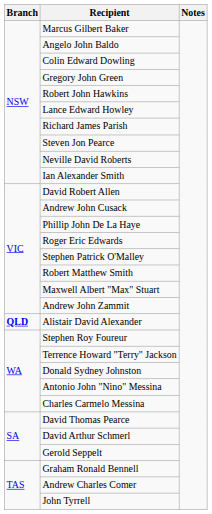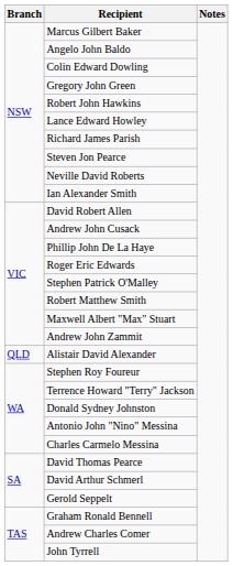Alistair David Alexander | Branch: bold -> normal
